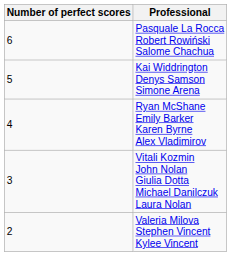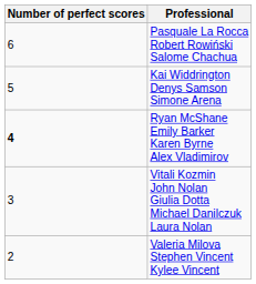Ryan McShane Emily Barker Karen Byrne Alex Vladimirov | Number of perfect scores: normal -> bold
